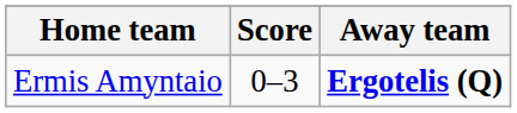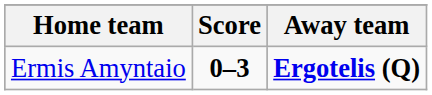Ermis Amyntaio | Score: normal -> bold
